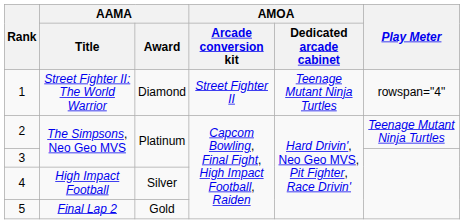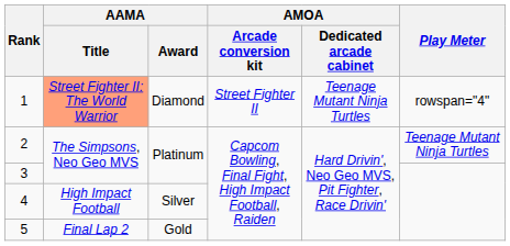1 | AAMA / Title: no background -> lightsalmon background
